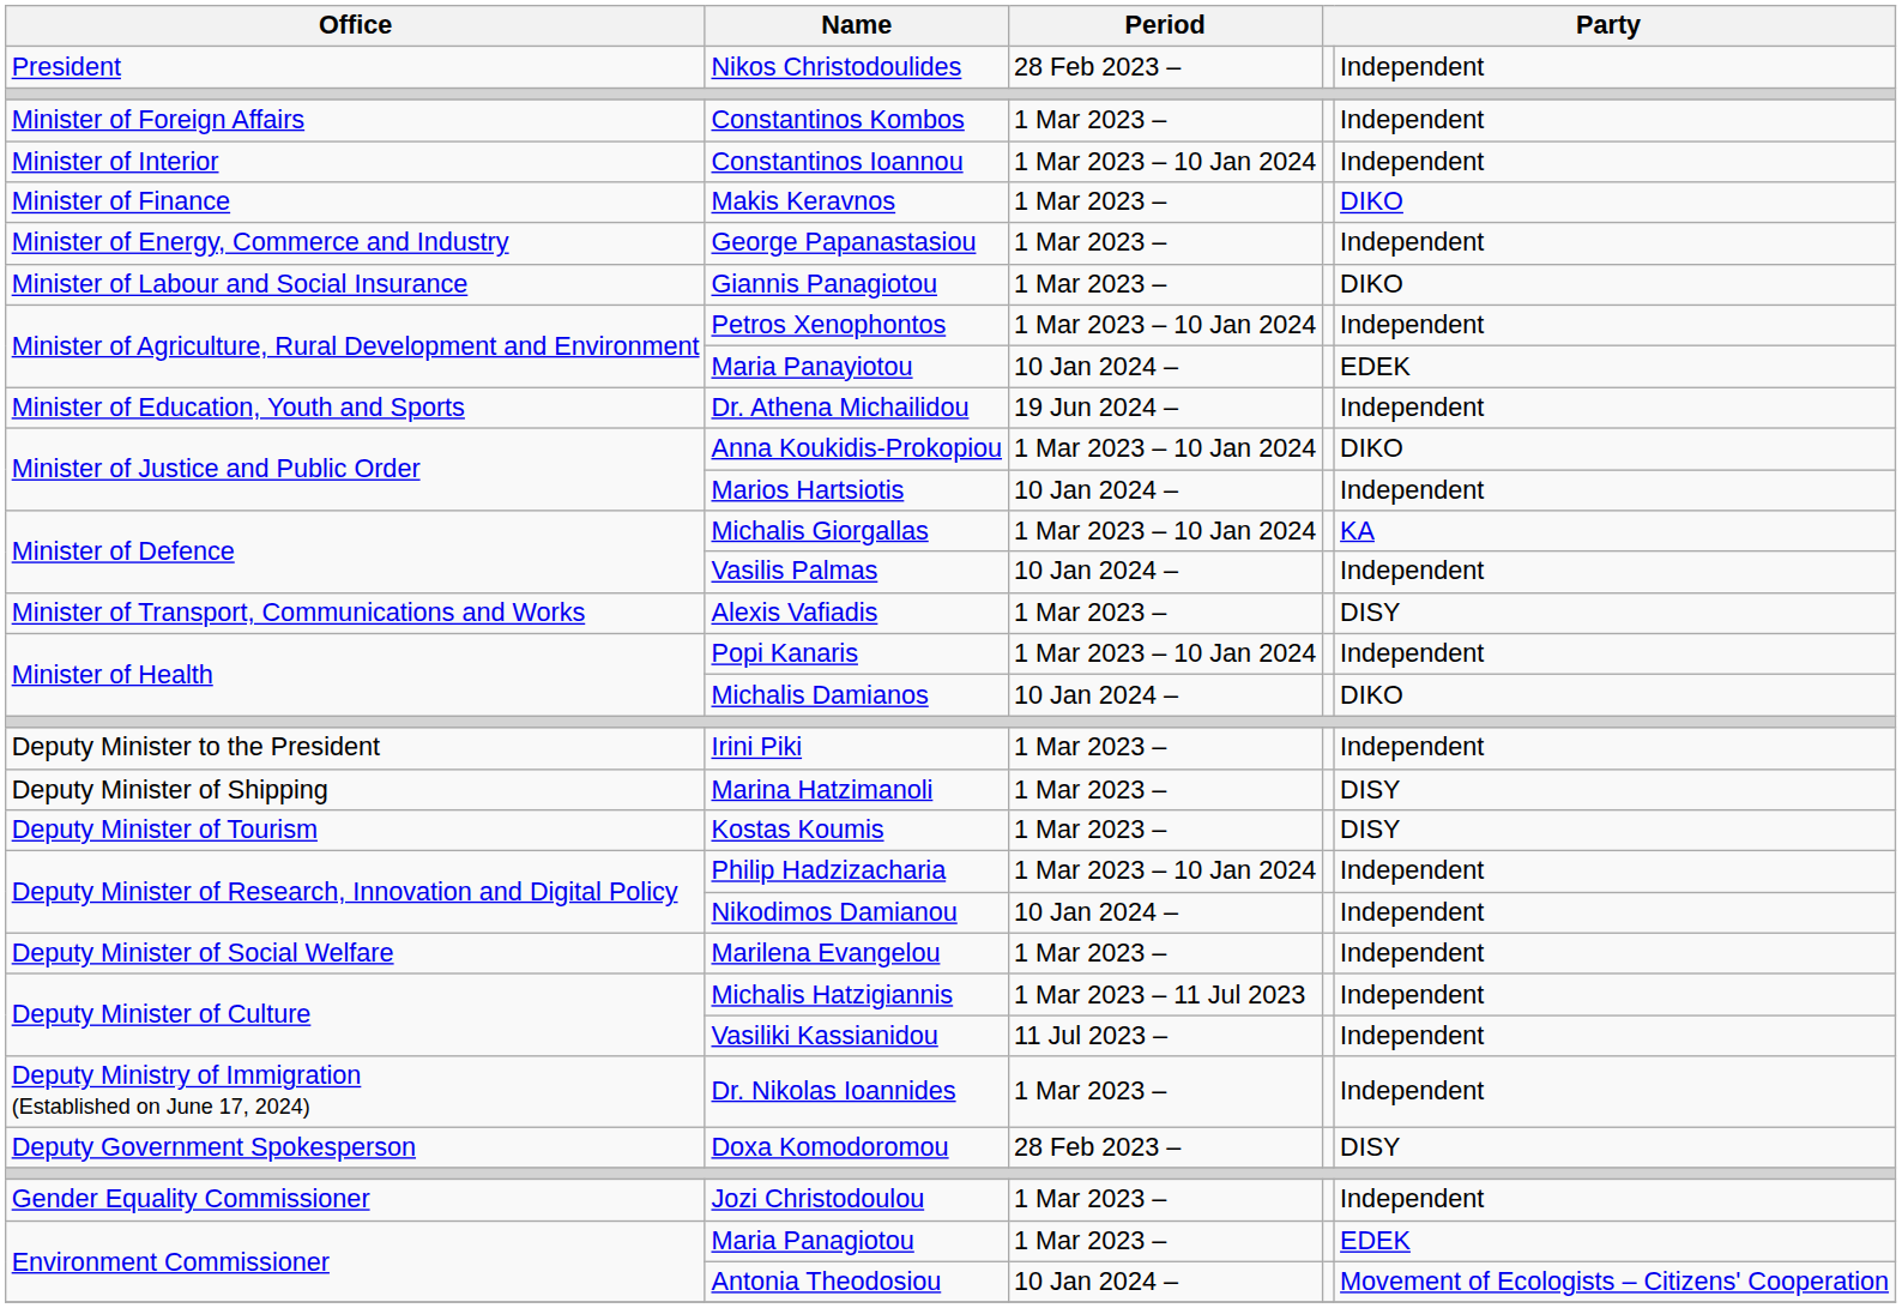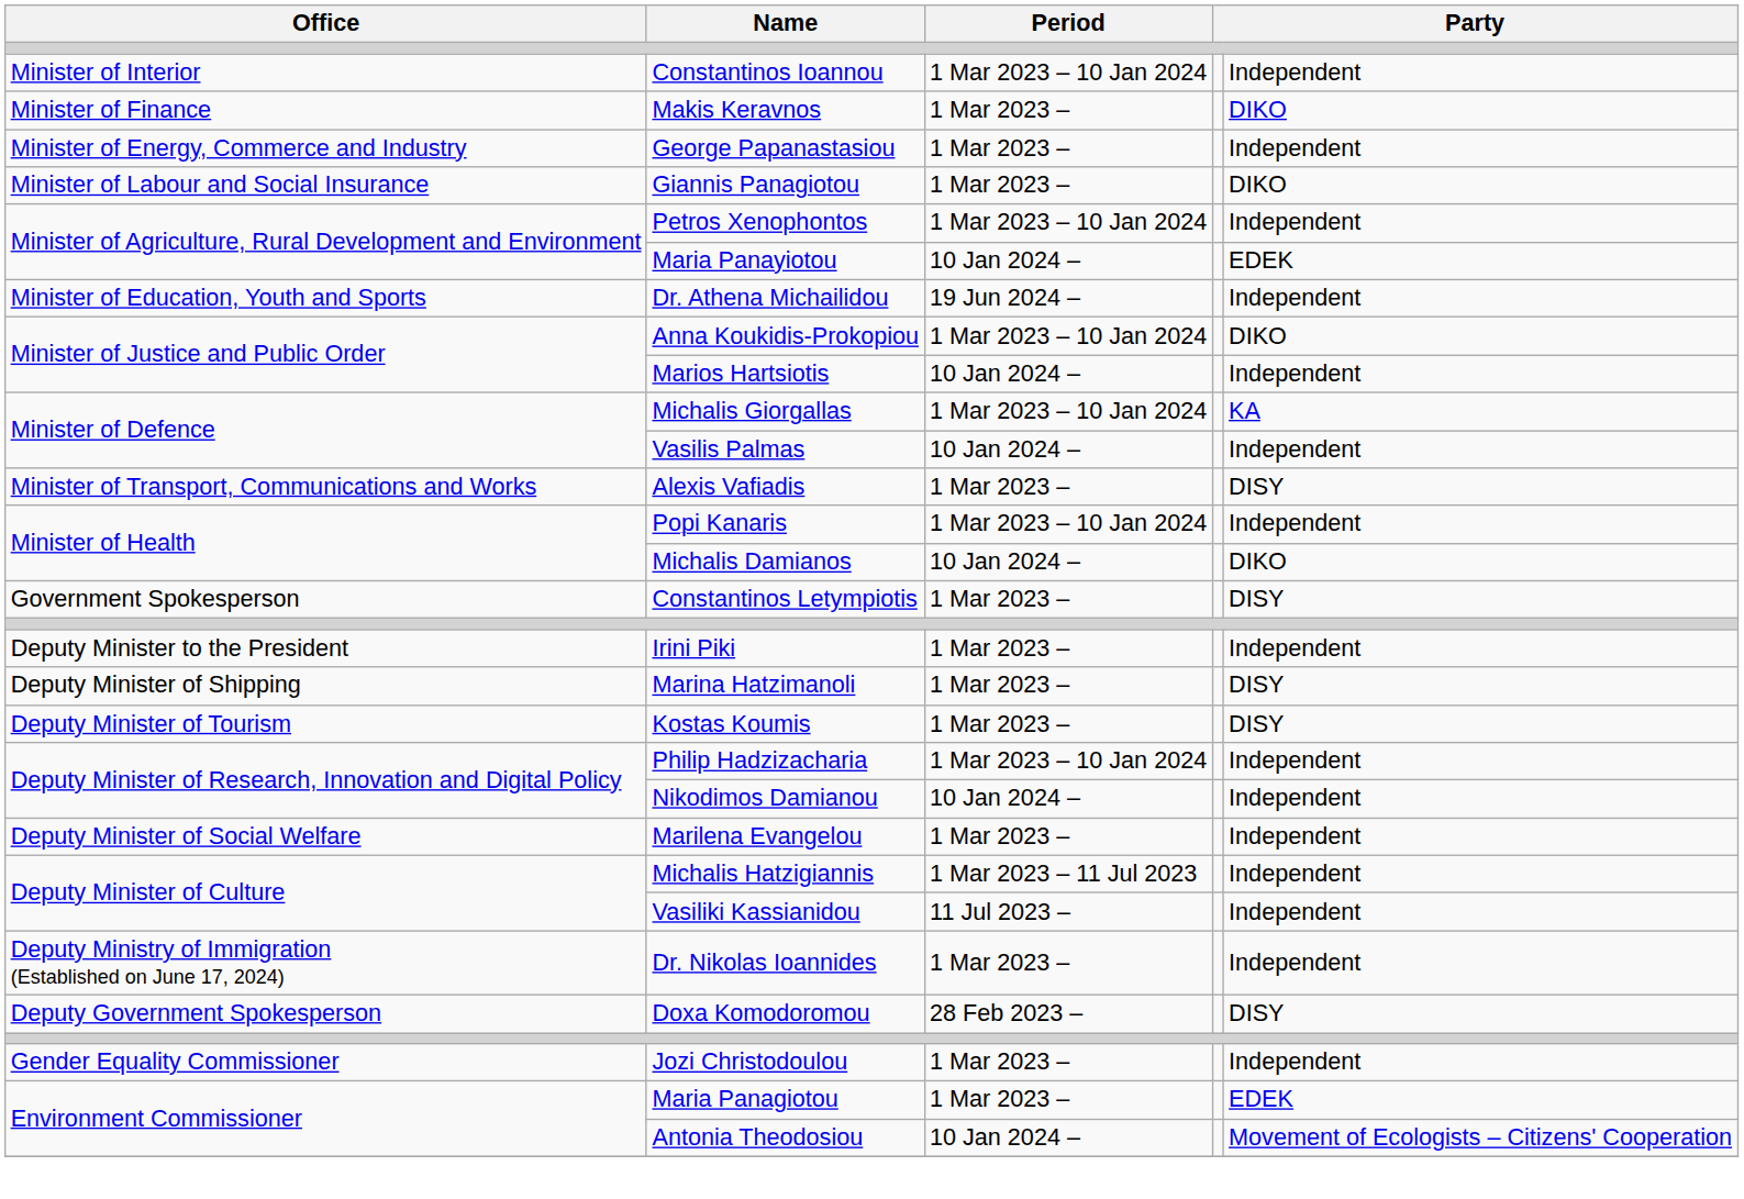- row: President | Nikos Christodoulides | 28 Feb 2023 – | Independent
- row: Minister of Foreign Affairs | Constantinos Kombos | 1 Mar 2023 – | Independent
+ row: Government Spokesperson | Constantinos Letympiotis | 1 Mar 2023 – | DISY
